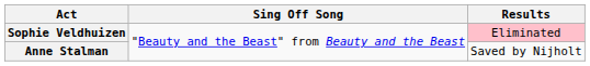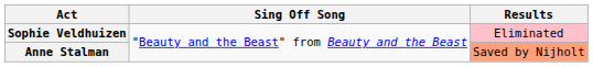Anne Stalman | Results: no background -> lightsalmon background
